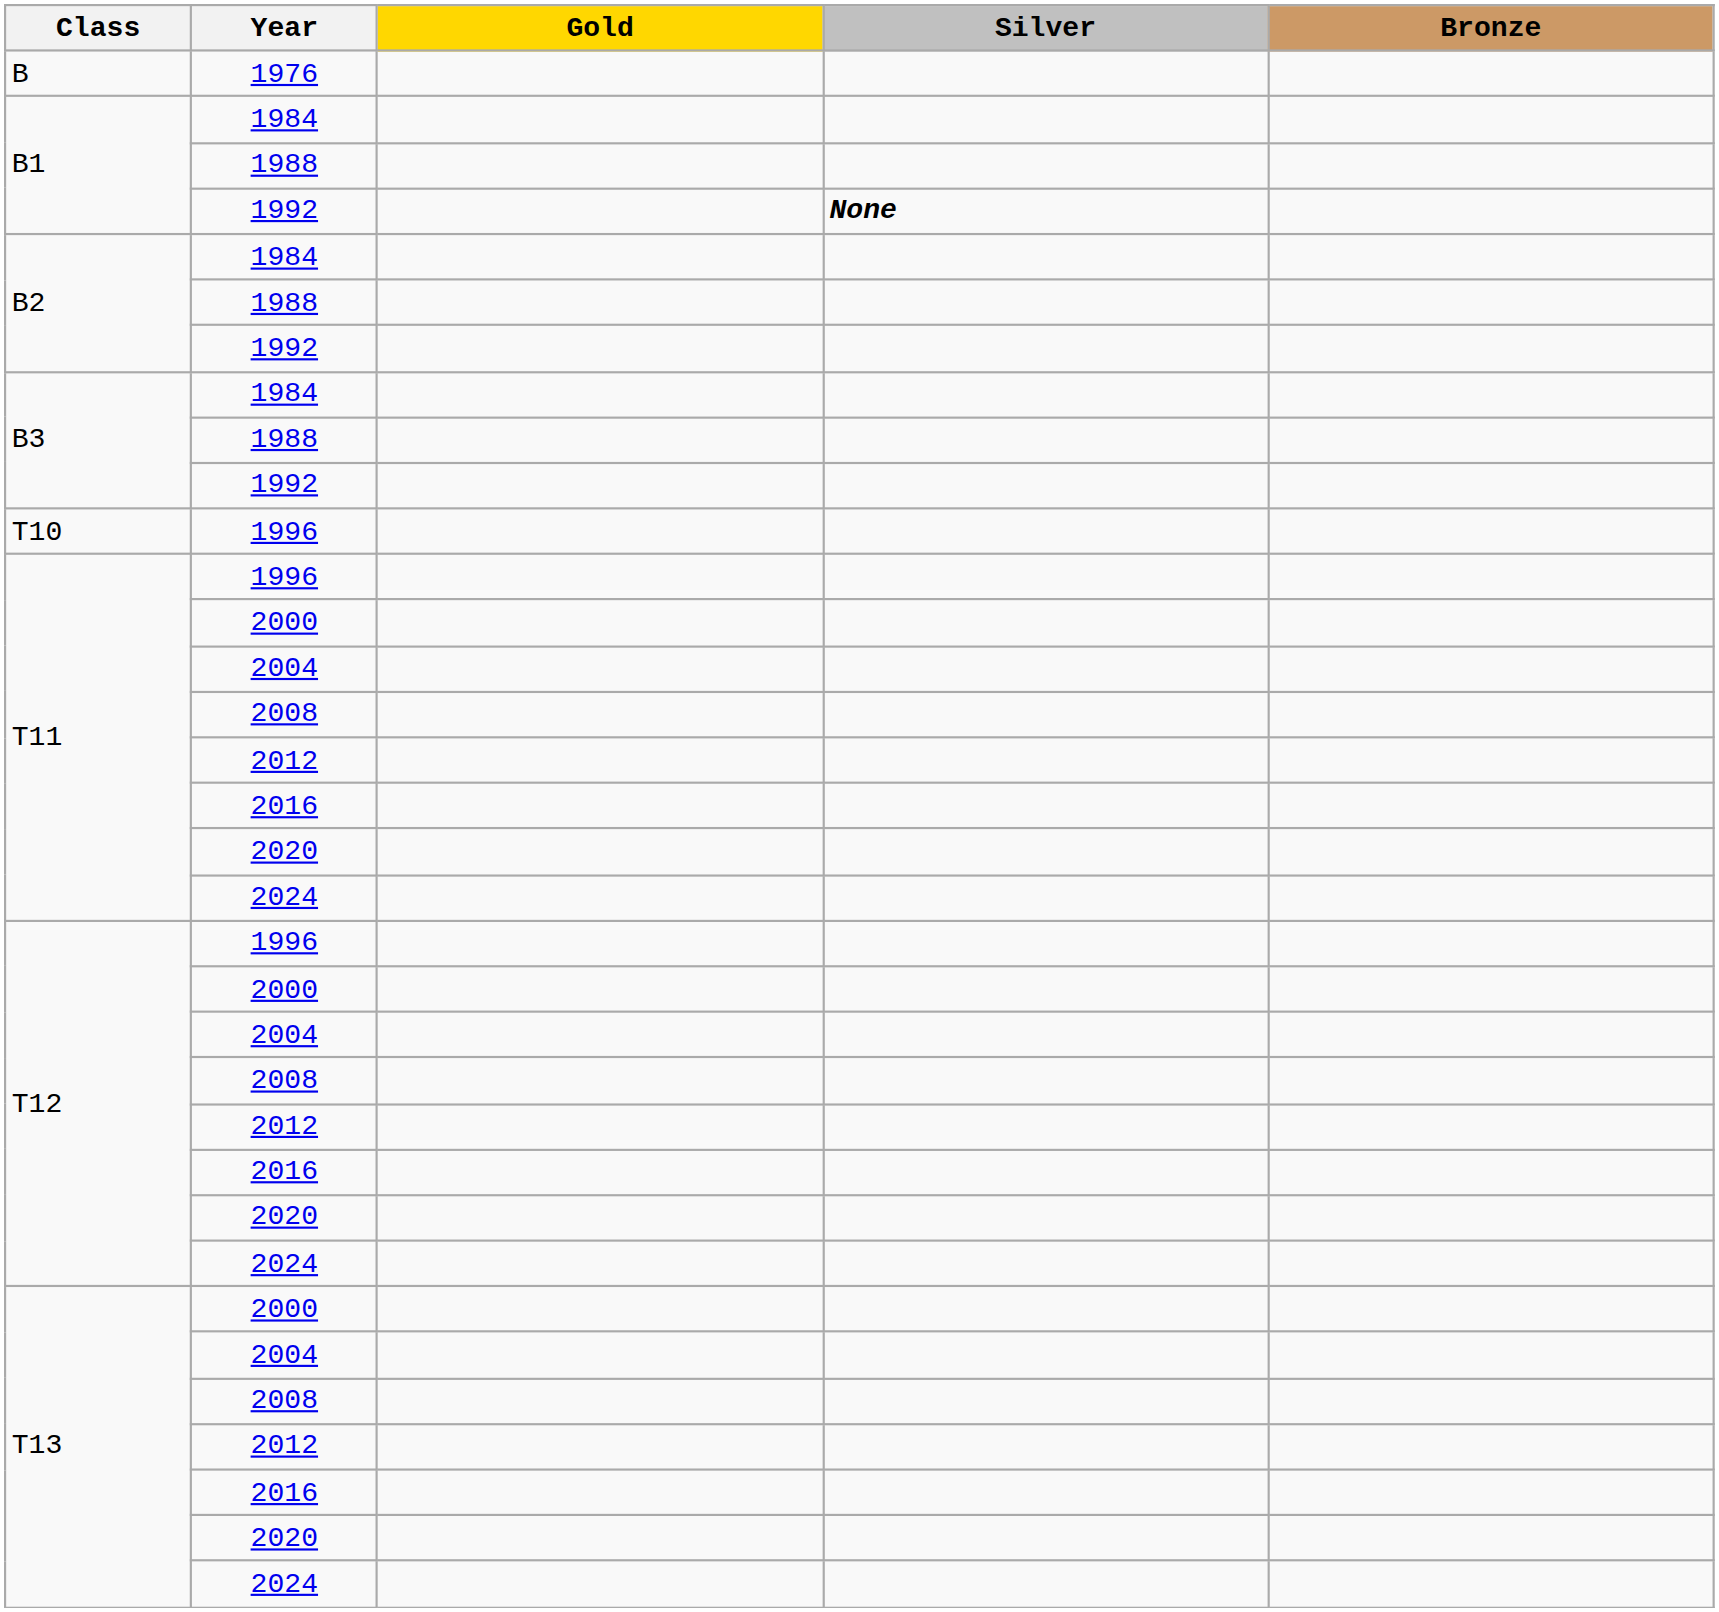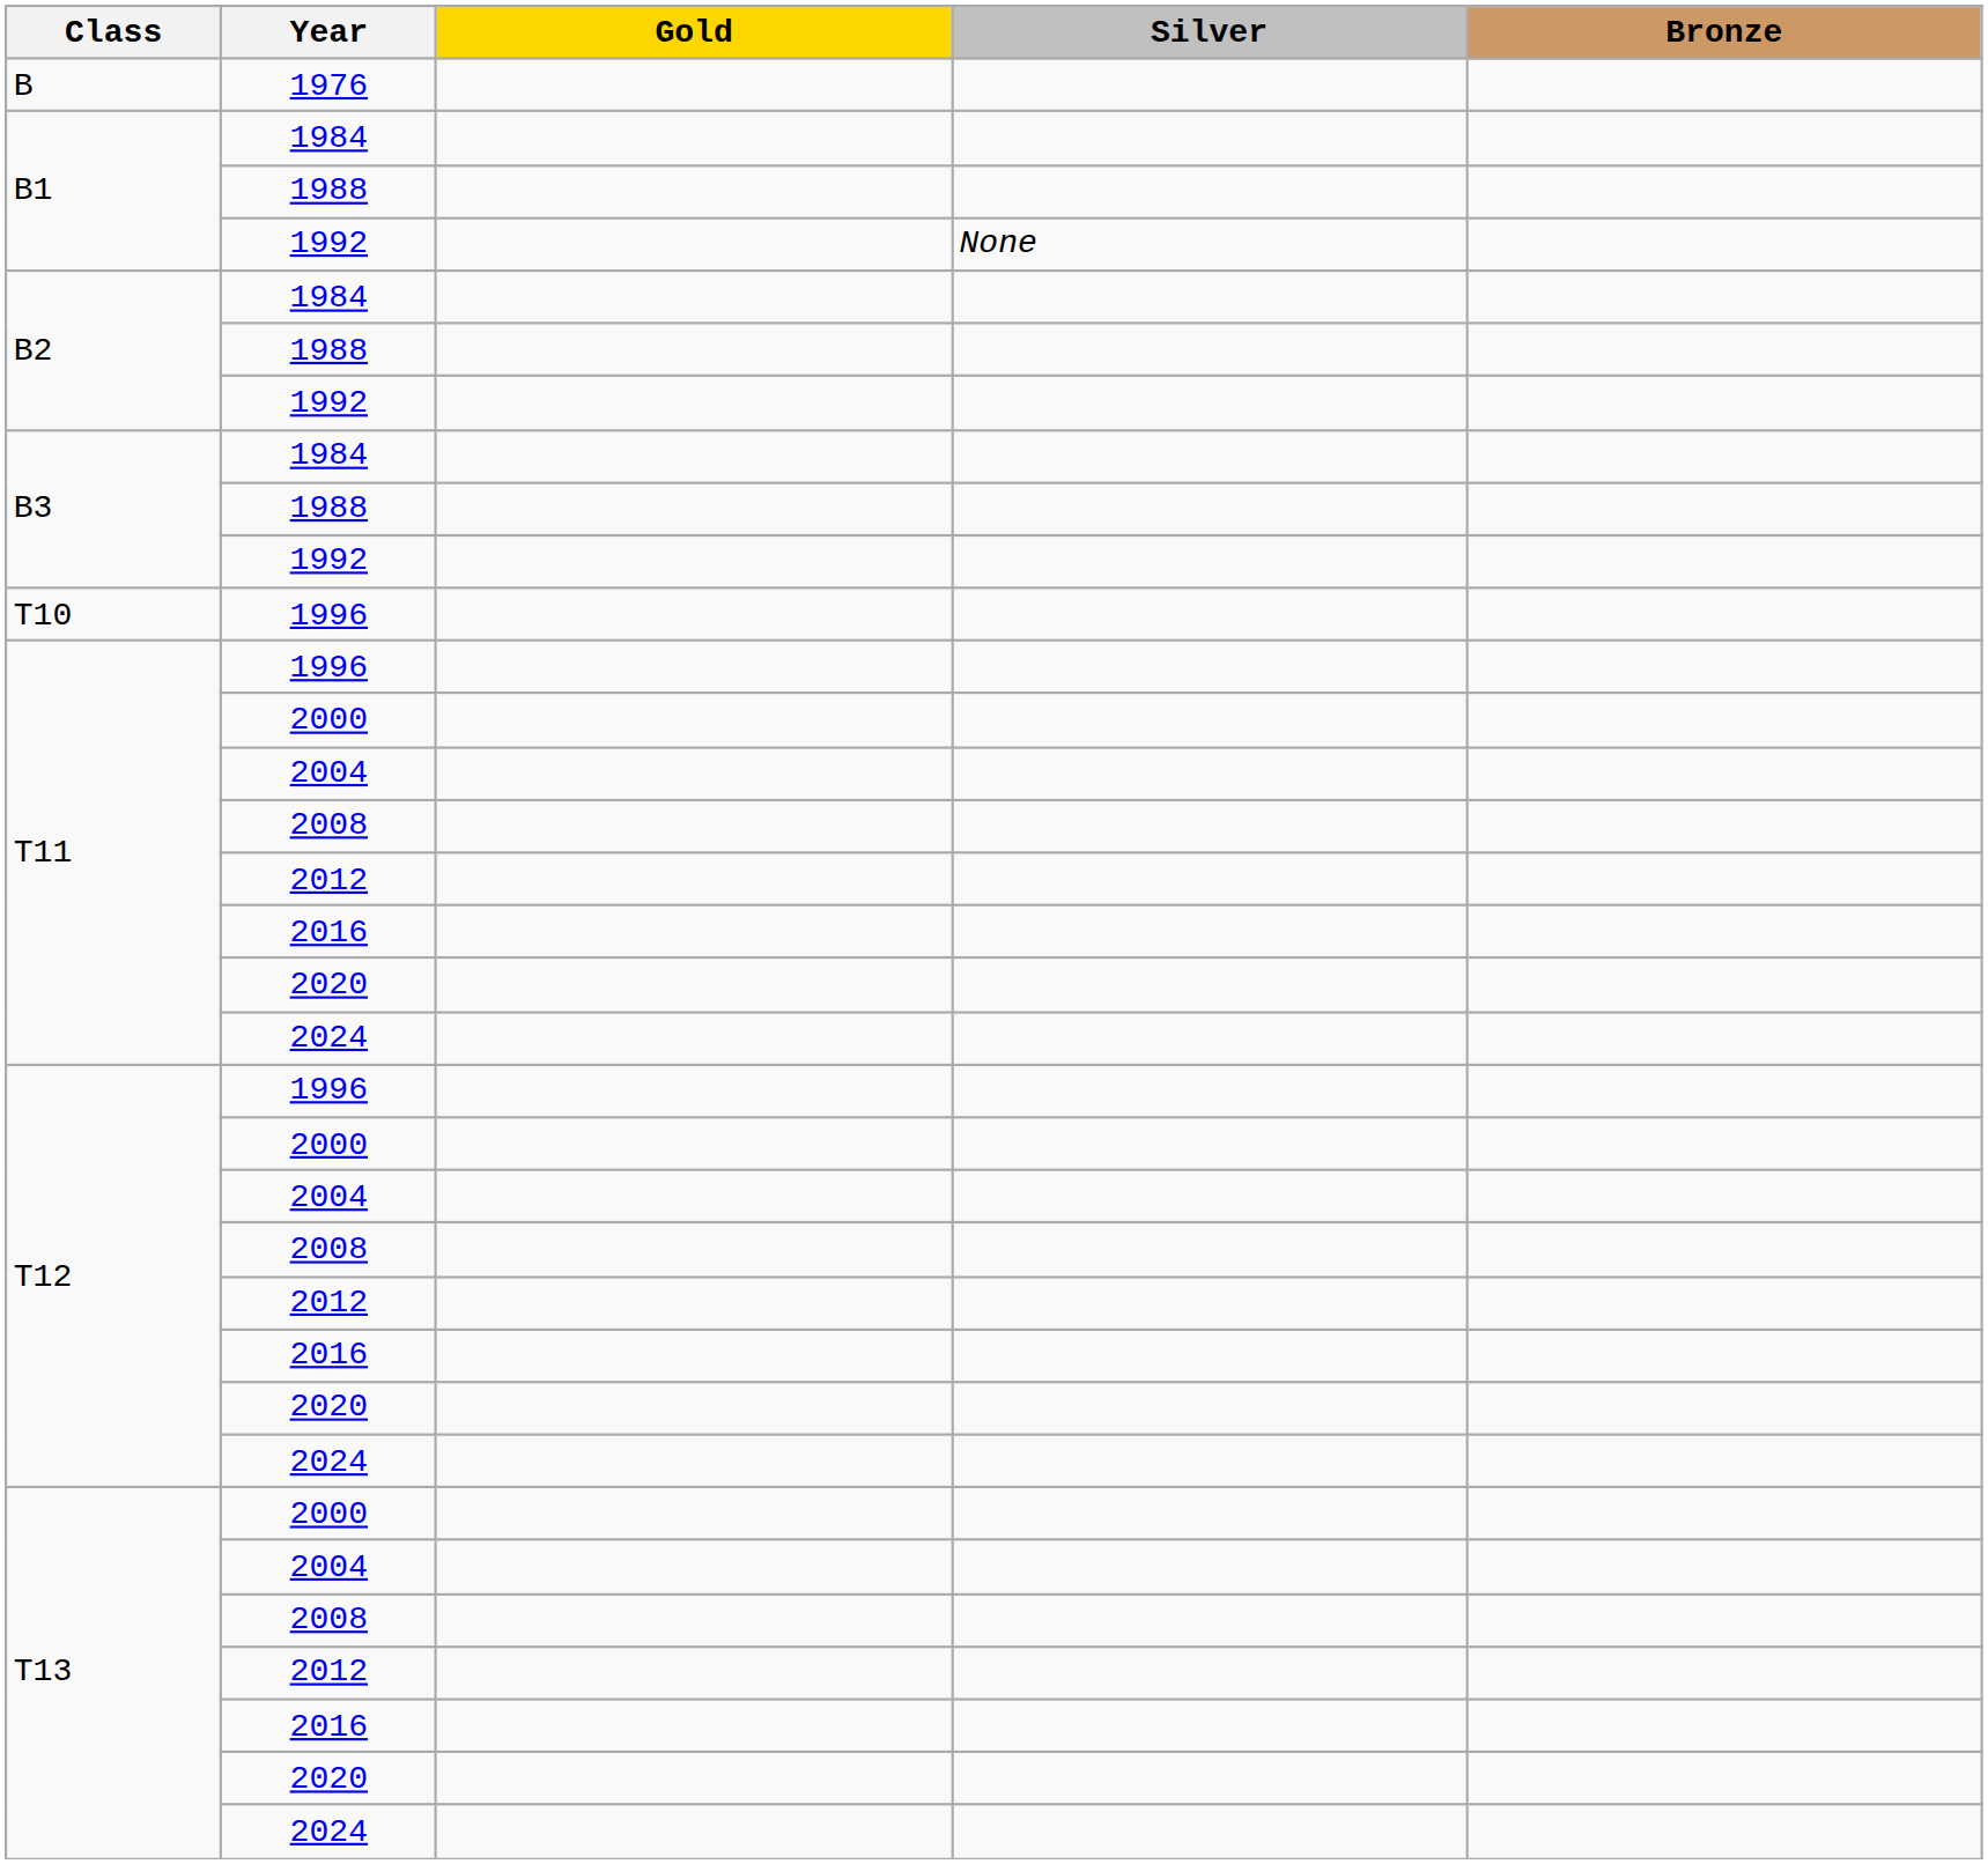B1 / 1992 | Silver: bold -> normal
